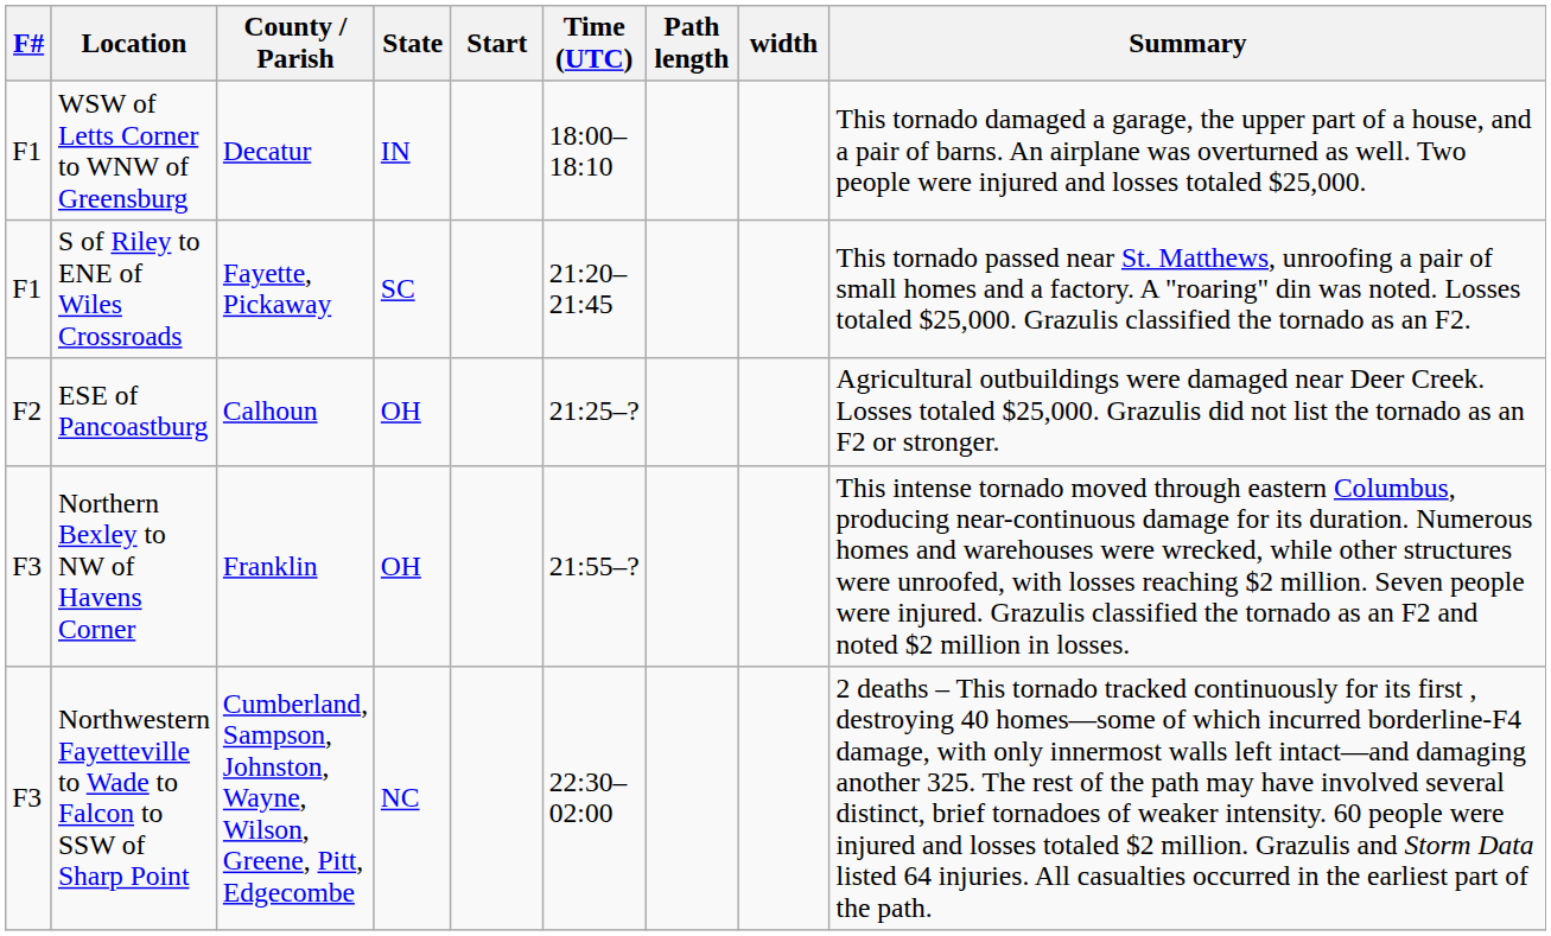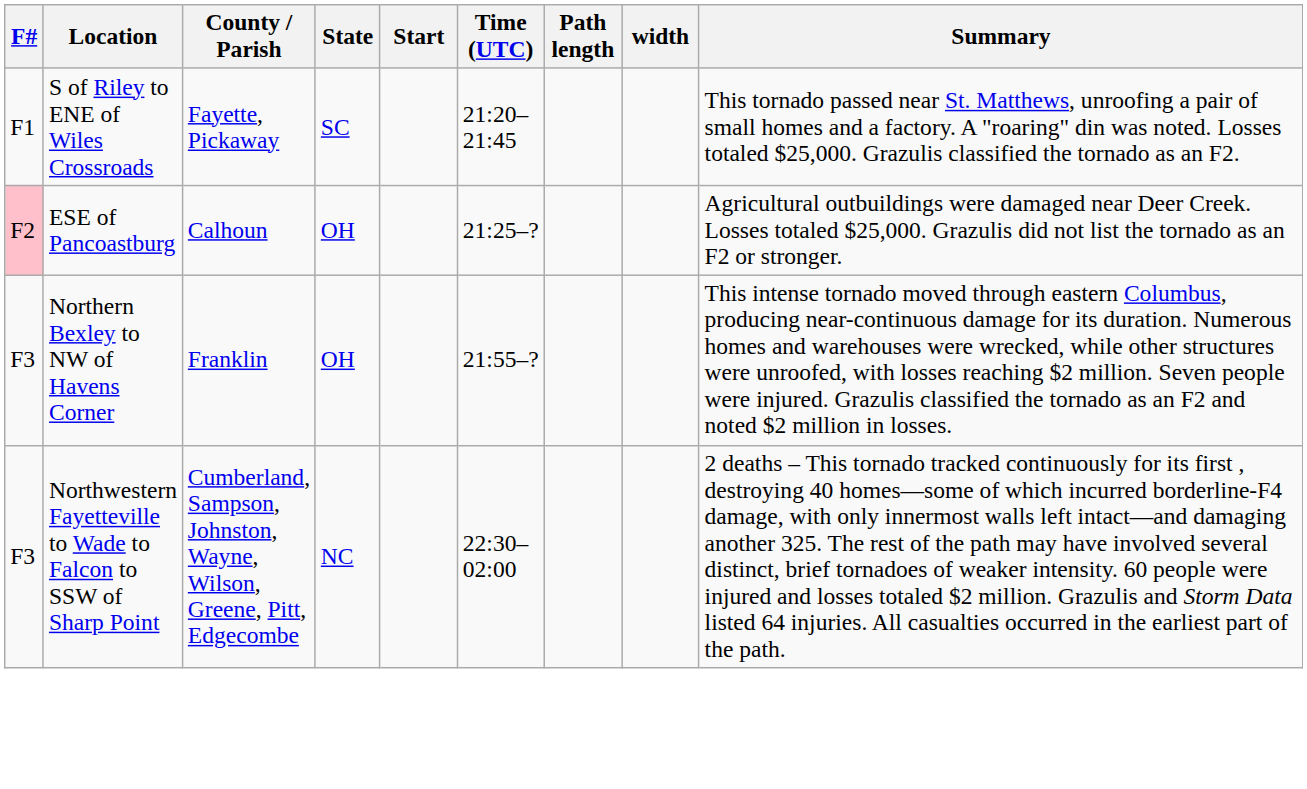- row: F1 | WSW of Letts Corner to WNW of Greensburg | Decatur | IN | 18:00–18:10 | This tornado damaged a garage, the upper part of a house, and a pair of barns. An airplane was overturned as well. Two people were injured and losses totaled $25,000.
ESE of Pancoastburg | F#: no background -> pink background
